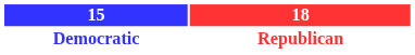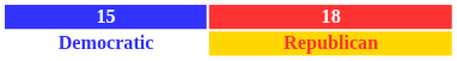Democratic | column 2: no background -> gold background
